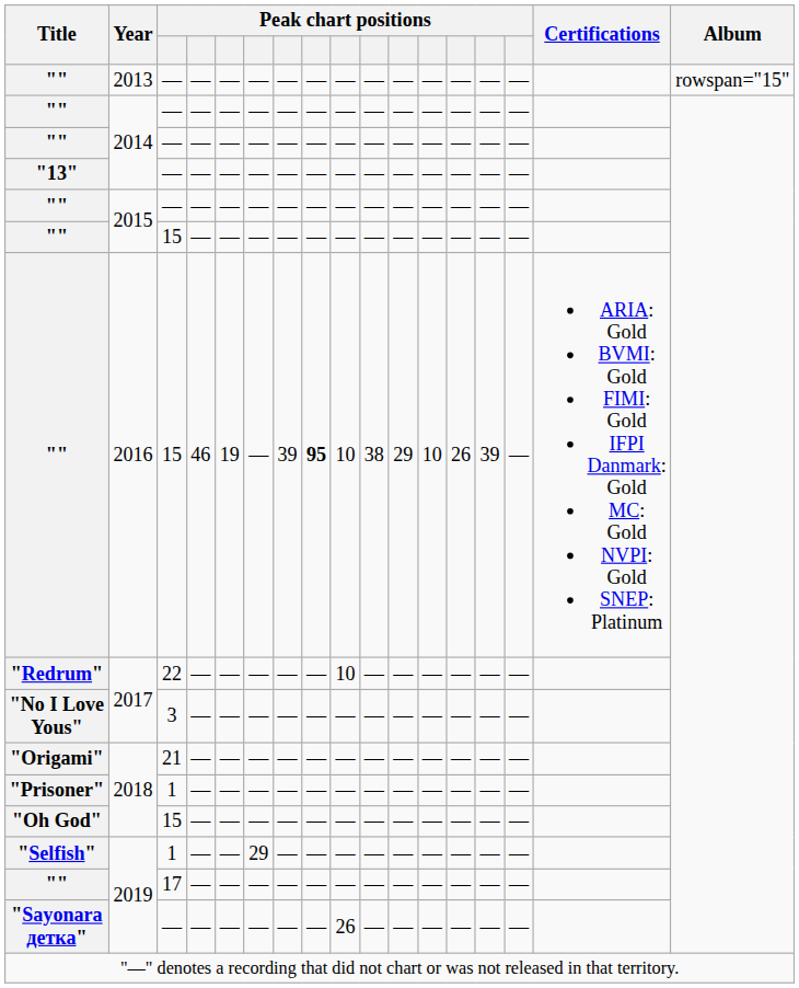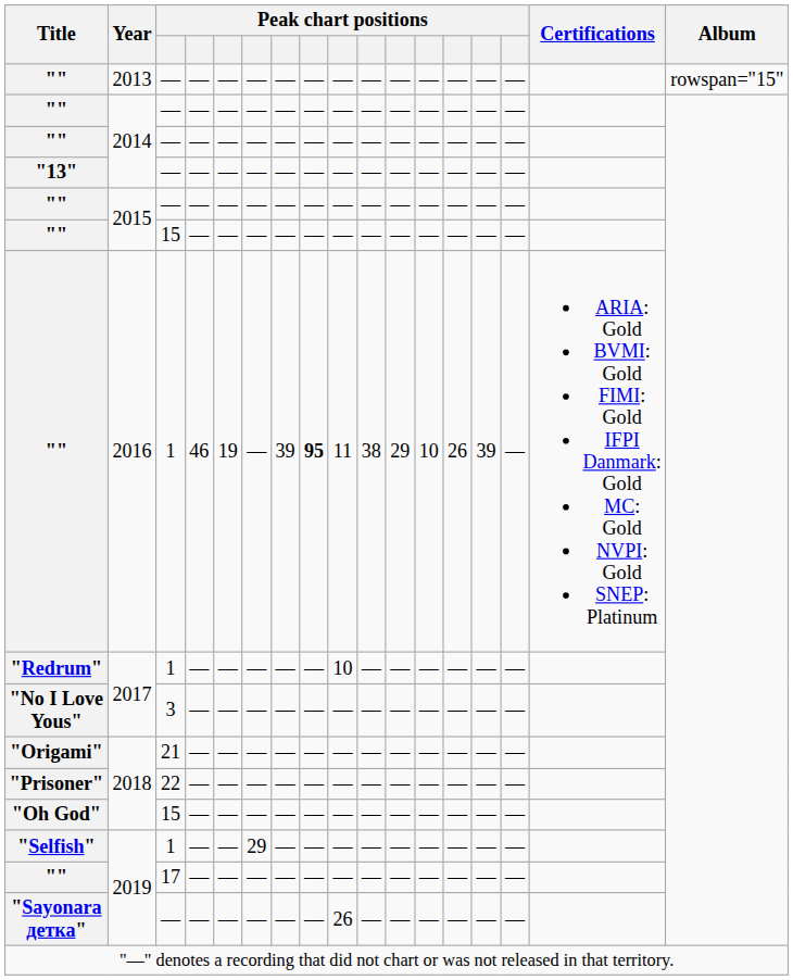"" / 2016 | column 3: 15 -> 1
"" / 2016 | column 9: 10 -> 11
"Redrum" | column 3: 22 -> 1
"Prisoner" | column 3: 1 -> 22
